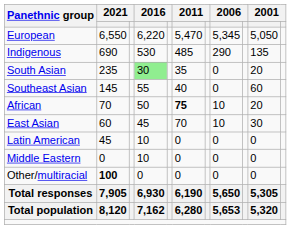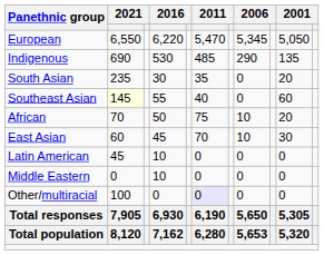South Asian | column 4: lightgreen background -> no background
Southeast Asian | column 2: no background -> lightyellow background
African | column 6: bold -> normal
Other/multiracial | column 2: bold -> normal
Other/multiracial | column 6: no background -> lavender background
